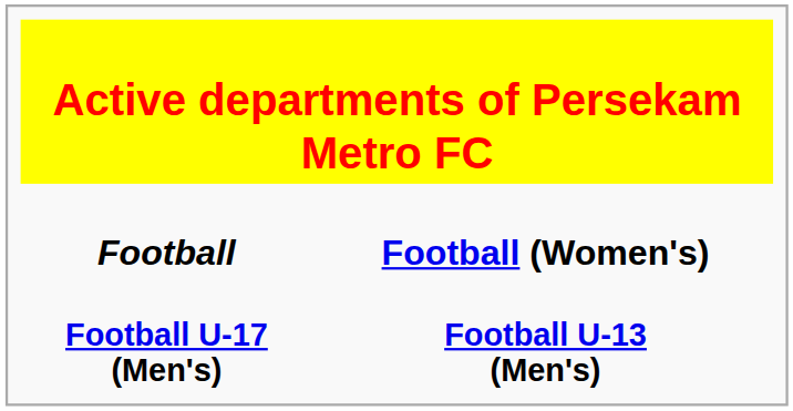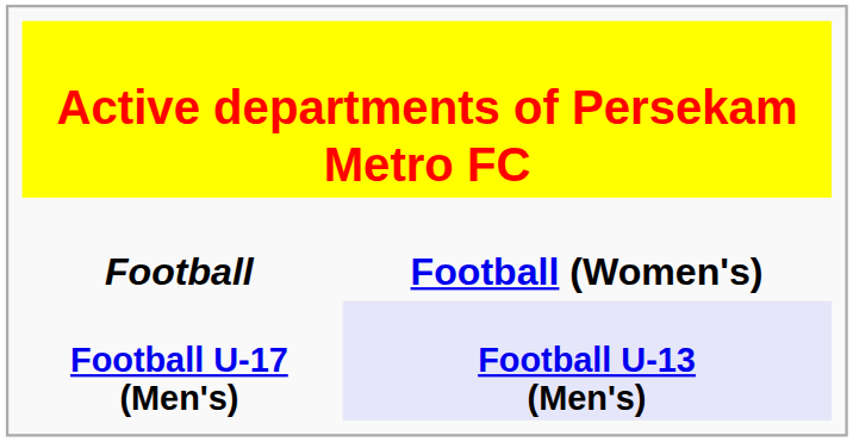Football U-17 (Men's) | column 2: no background -> lavender background
